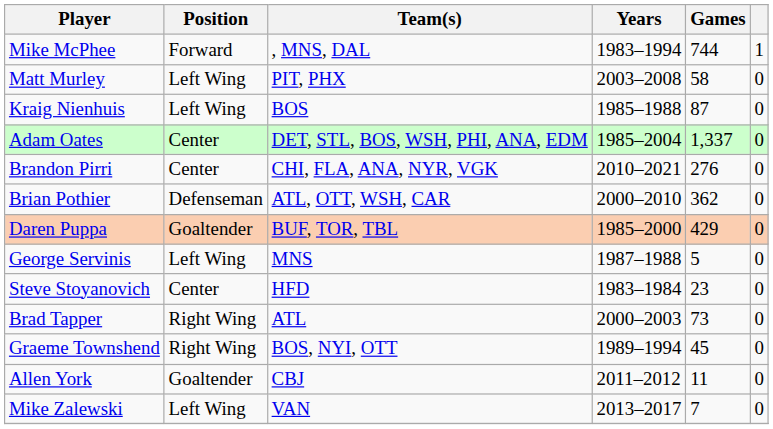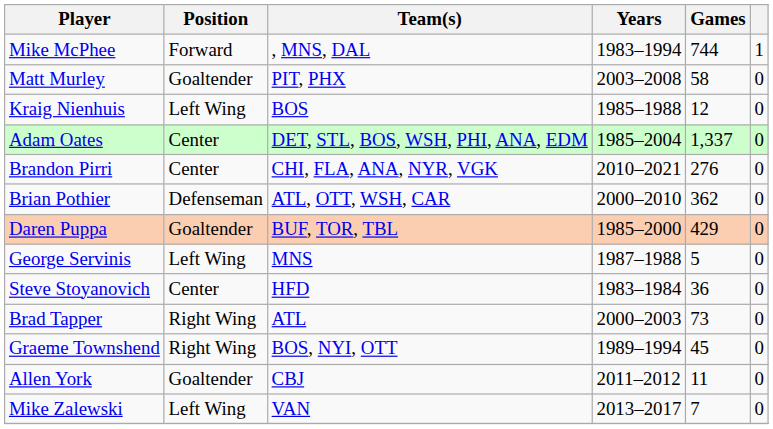Matt Murley | Position: Left Wing -> Goaltender
Kraig Nienhuis | Games: 87 -> 12
Steve Stoyanovich | Games: 23 -> 36
